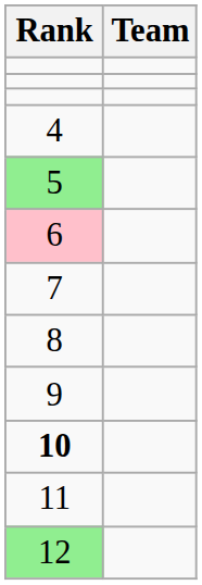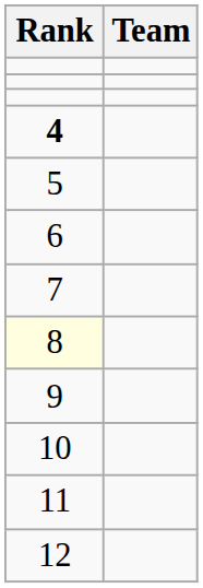row 5 | Rank: normal -> bold
row 6 | Rank: lightgreen background -> no background
row 7 | Rank: pink background -> no background
row 9 | Rank: no background -> lightyellow background
row 11 | Rank: bold -> normal
row 13 | Rank: lightgreen background -> no background
